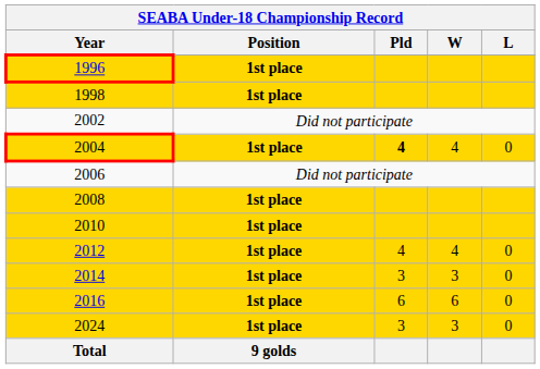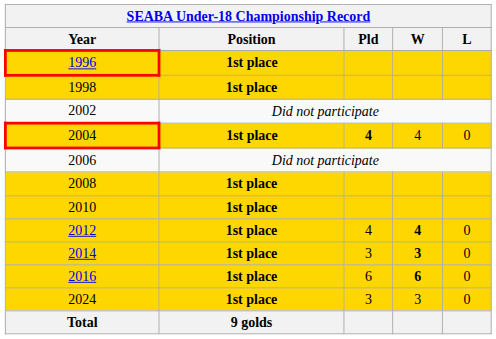2012 | W: normal -> bold
2014 | W: normal -> bold
2016 | W: normal -> bold
